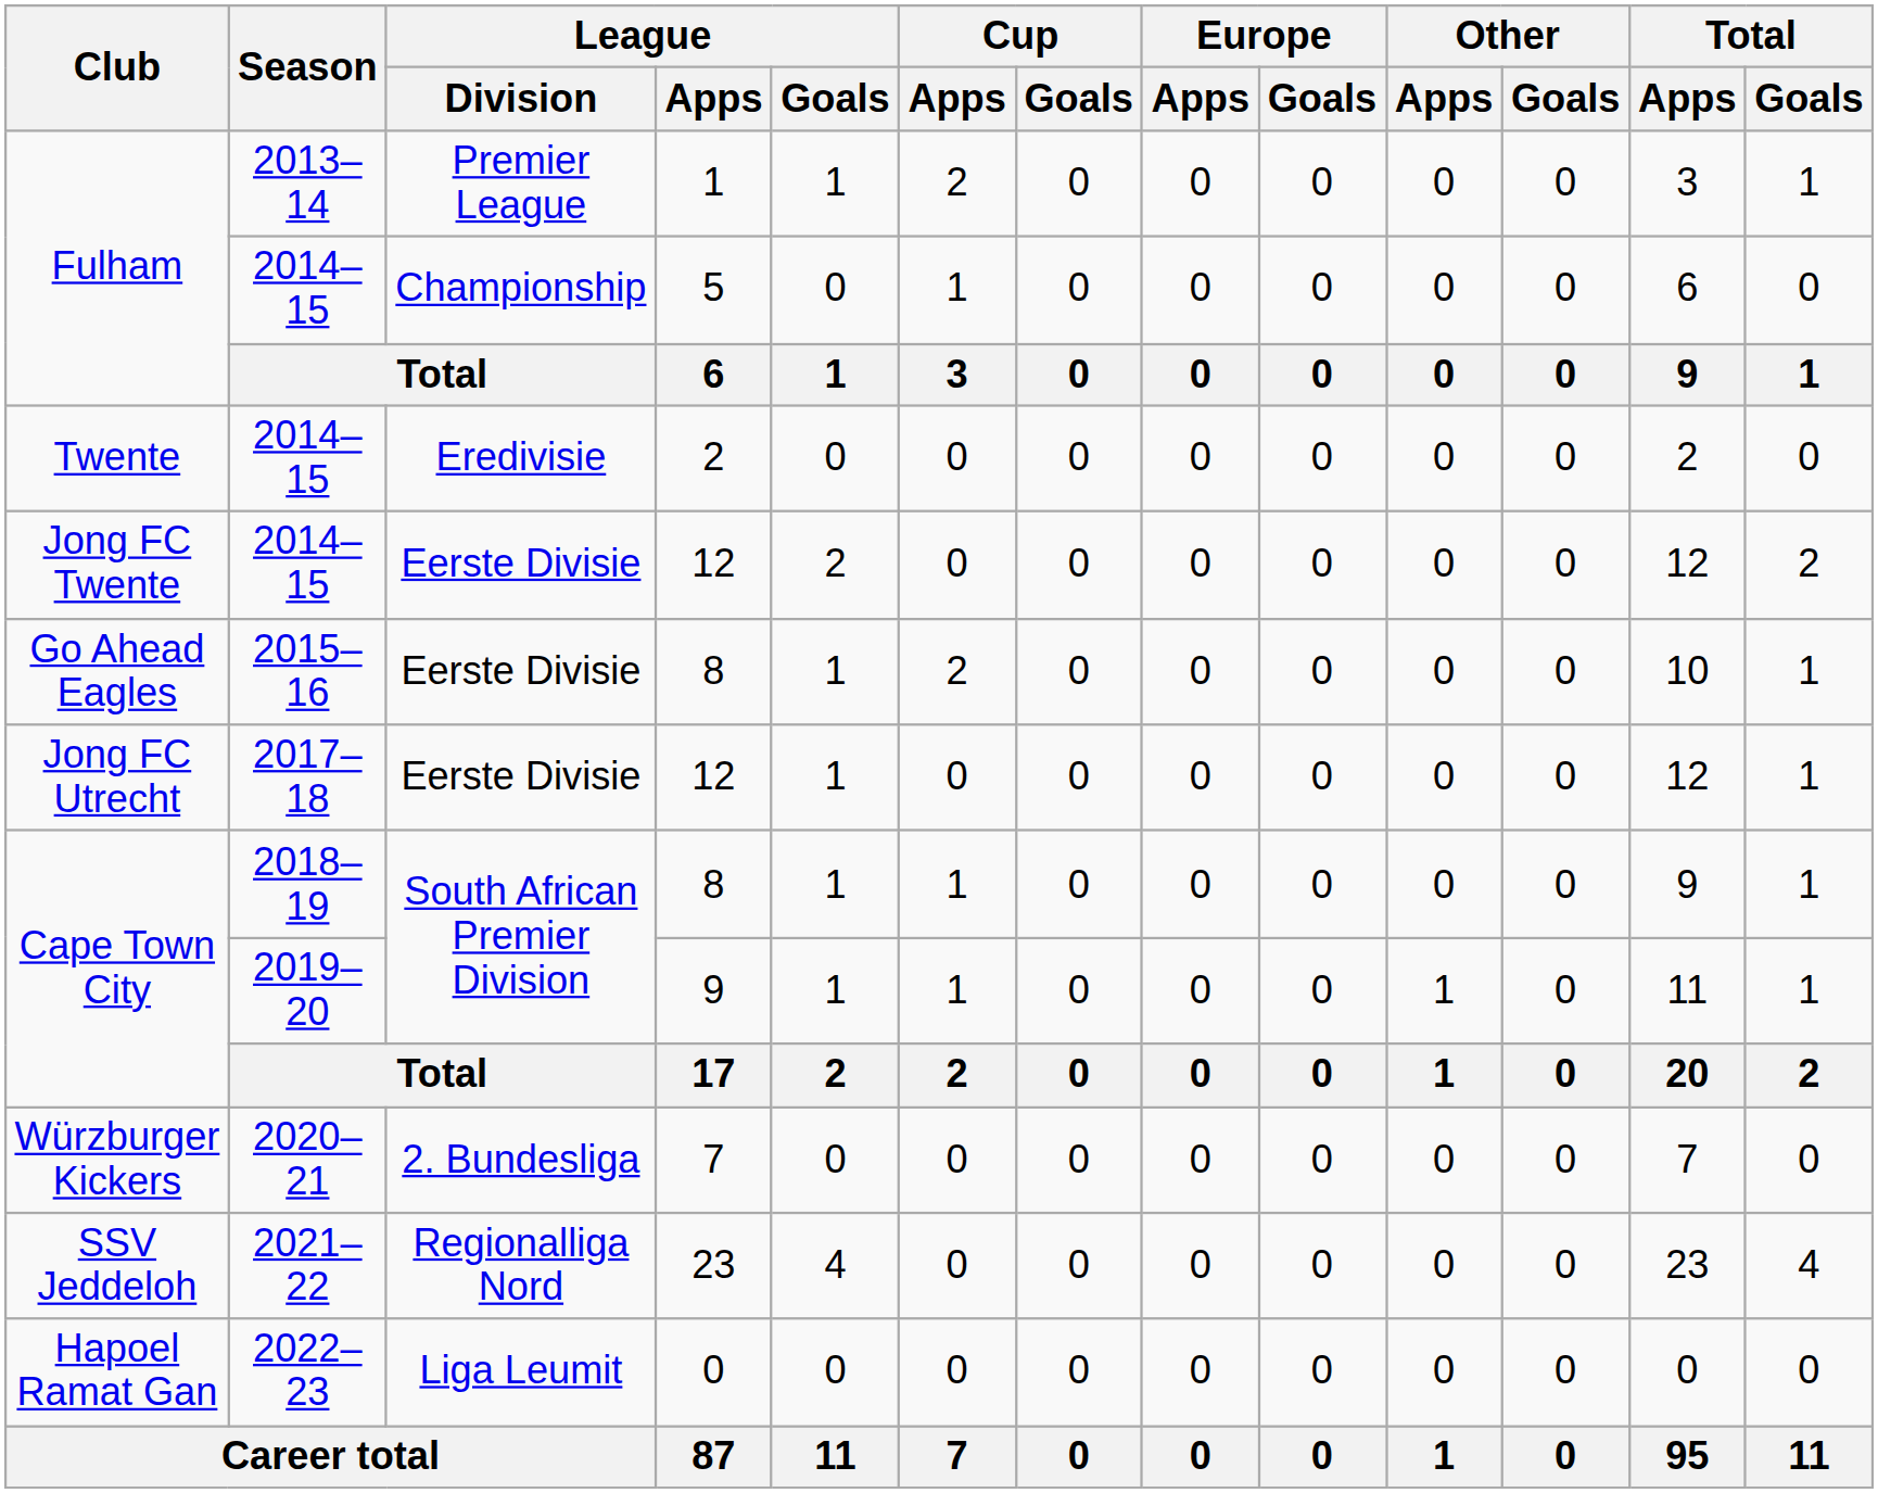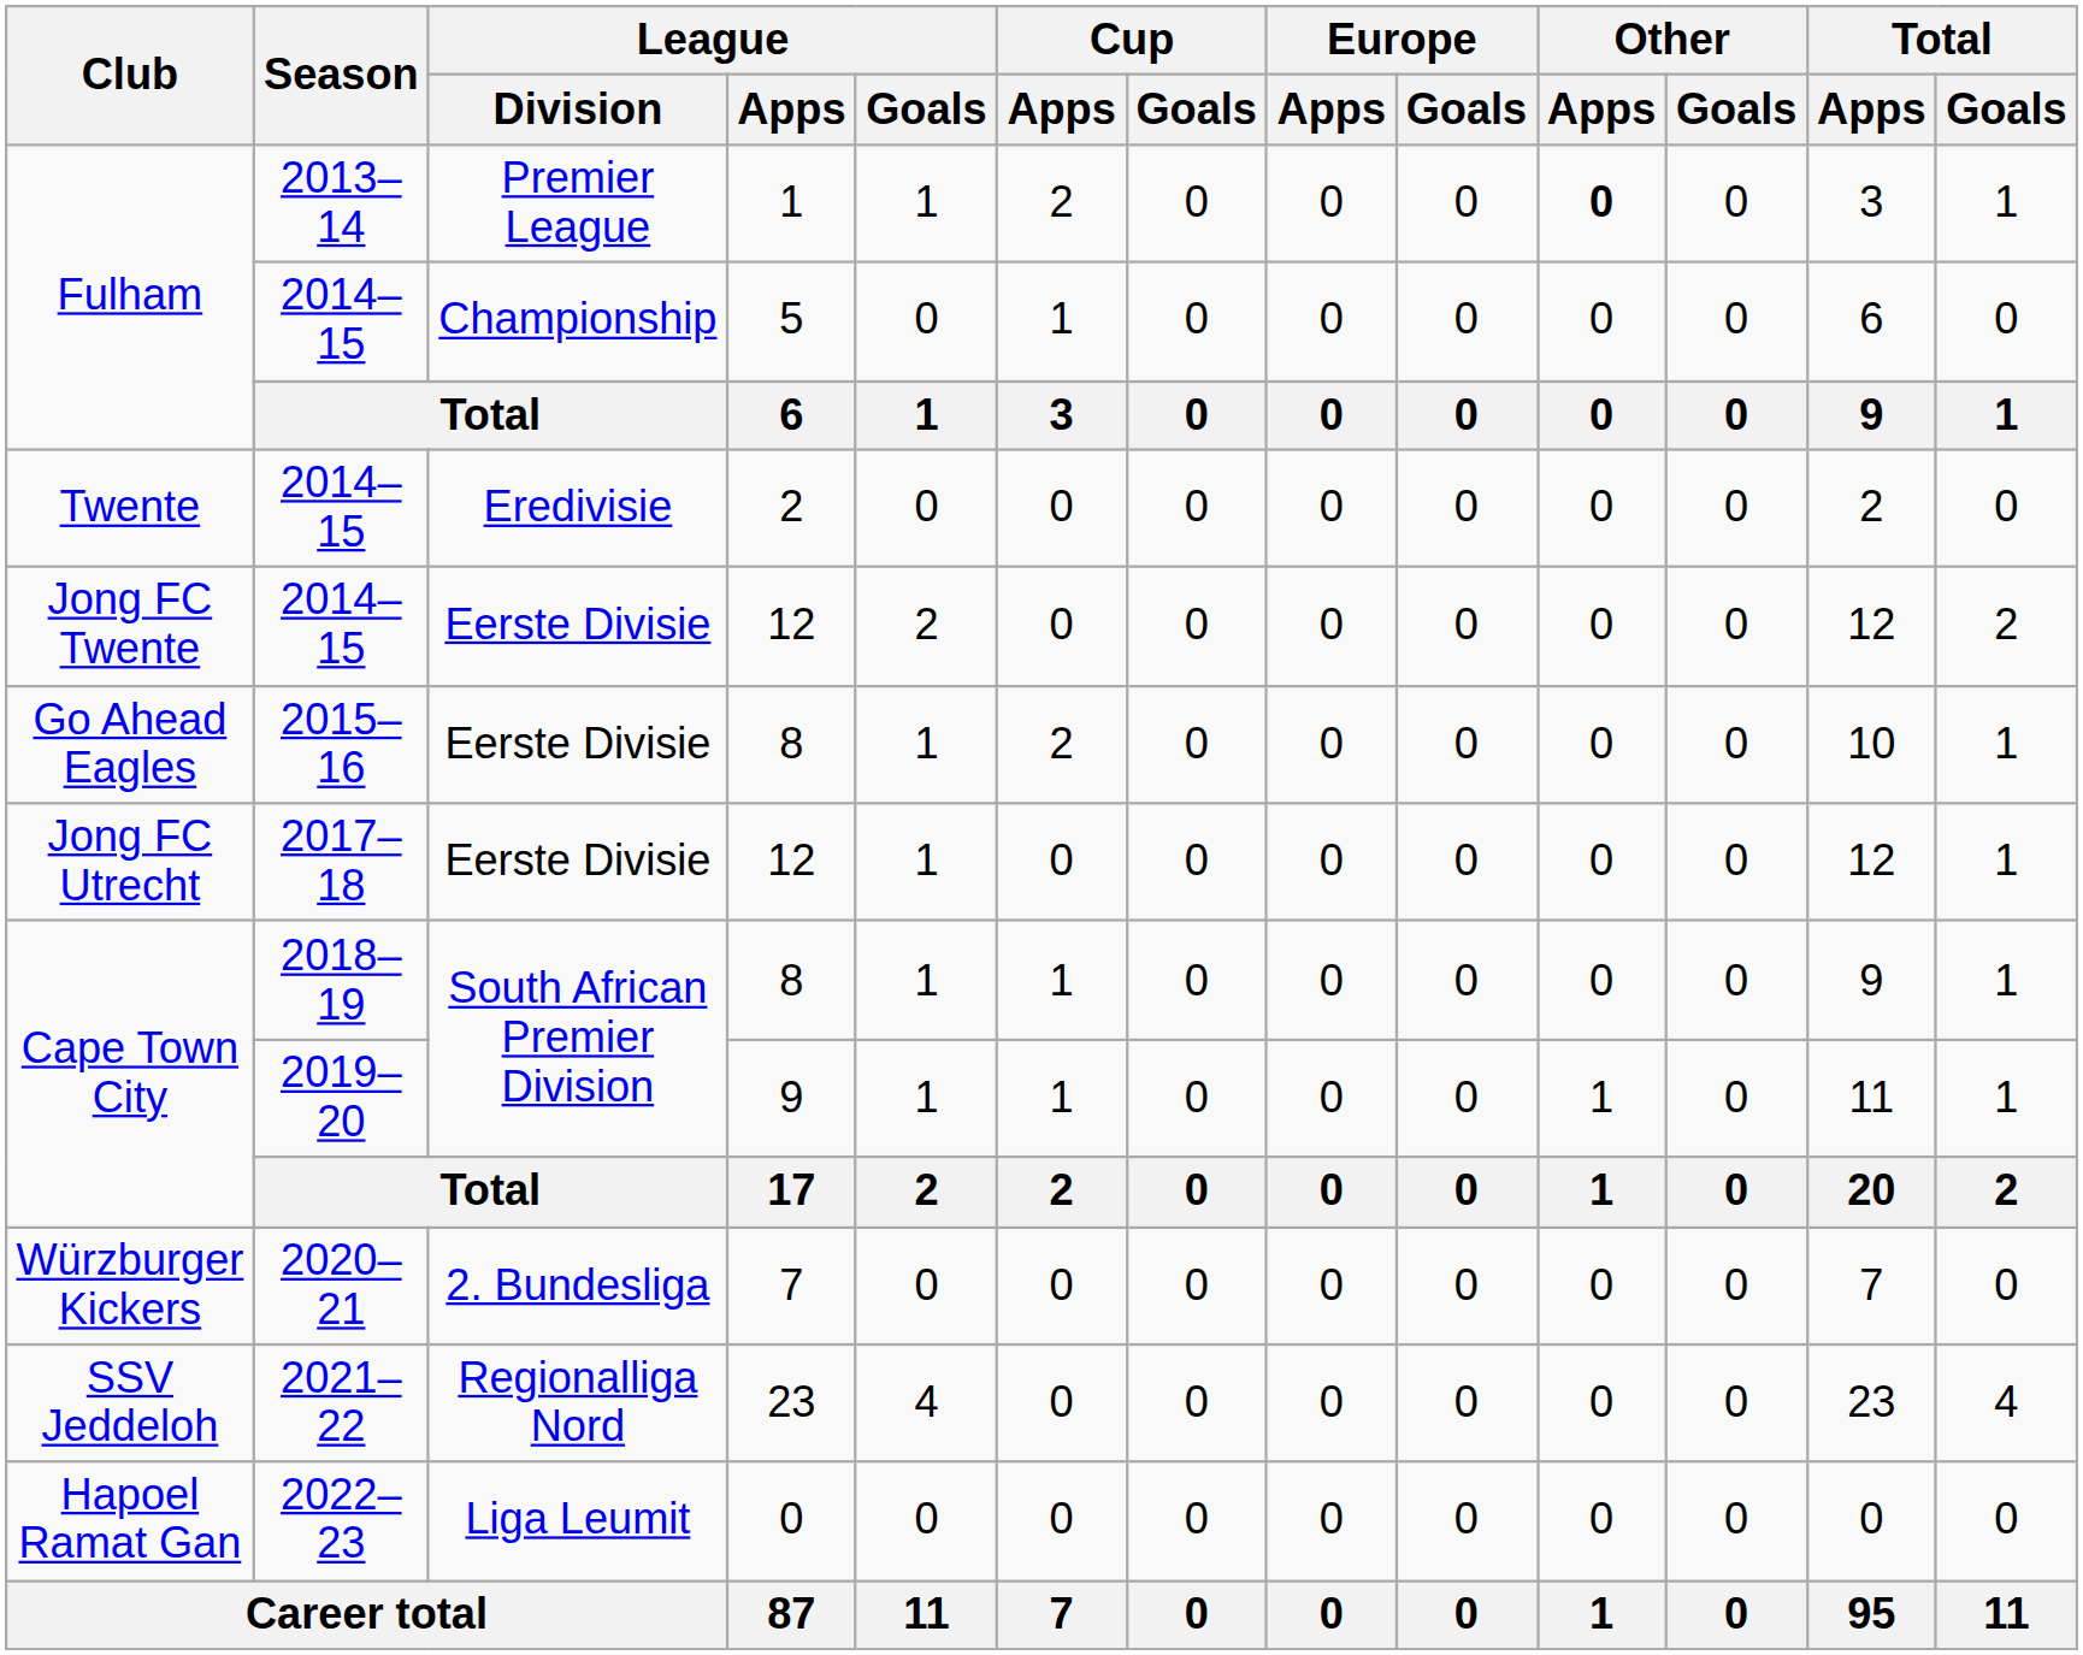Fulham / 2013–14 | Other / Apps: normal -> bold
